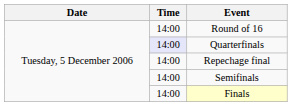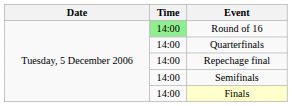Round of 16 | Time: no background -> lightgreen background
Quarterfinals | Time: lavender background -> no background
